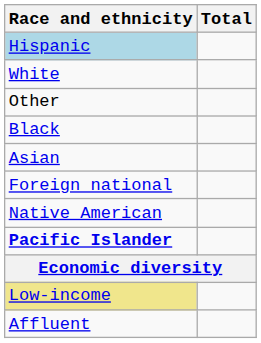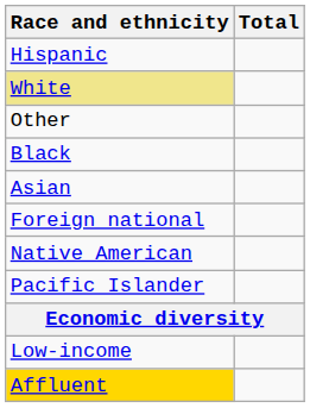Hispanic | Race and ethnicity: lightblue background -> no background
White | Race and ethnicity: no background -> khaki background
Pacific Islander | Race and ethnicity: bold -> normal
Low-income | Race and ethnicity: khaki background -> no background
Affluent | Race and ethnicity: no background -> gold background
